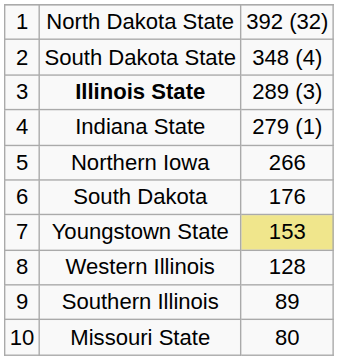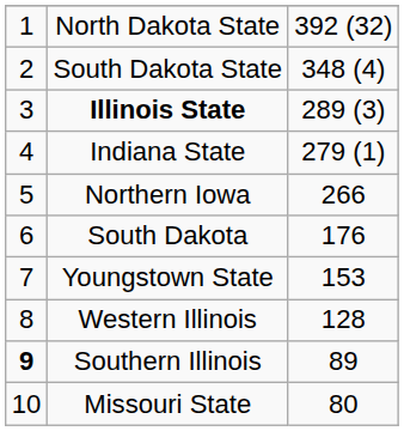Youngstown State | column 3: khaki background -> no background
Southern Illinois | column 1: normal -> bold
